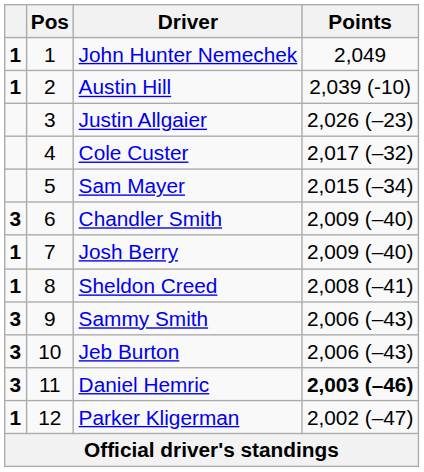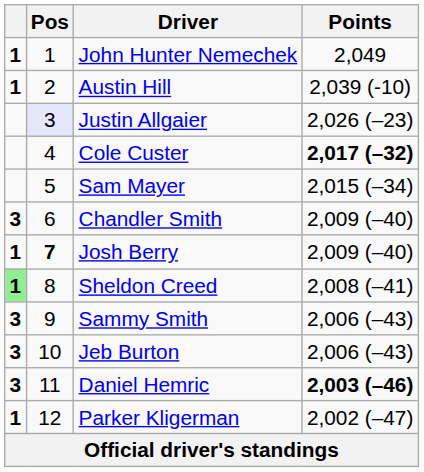Justin Allgaier | Pos: no background -> lavender background
Cole Custer | Points: normal -> bold
Josh Berry | Pos: normal -> bold
Sheldon Creed | column 1: no background -> lightgreen background
